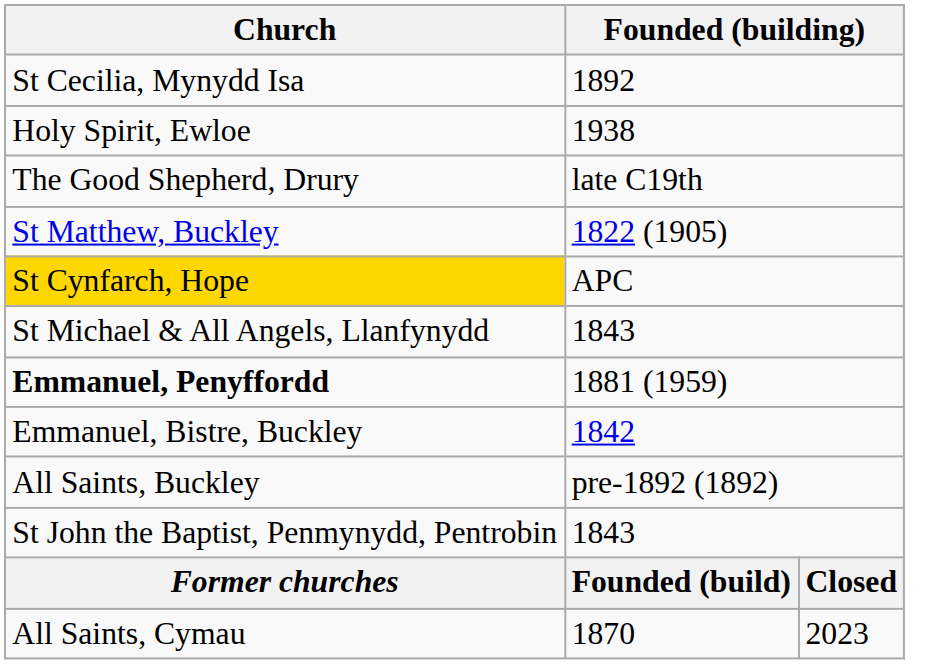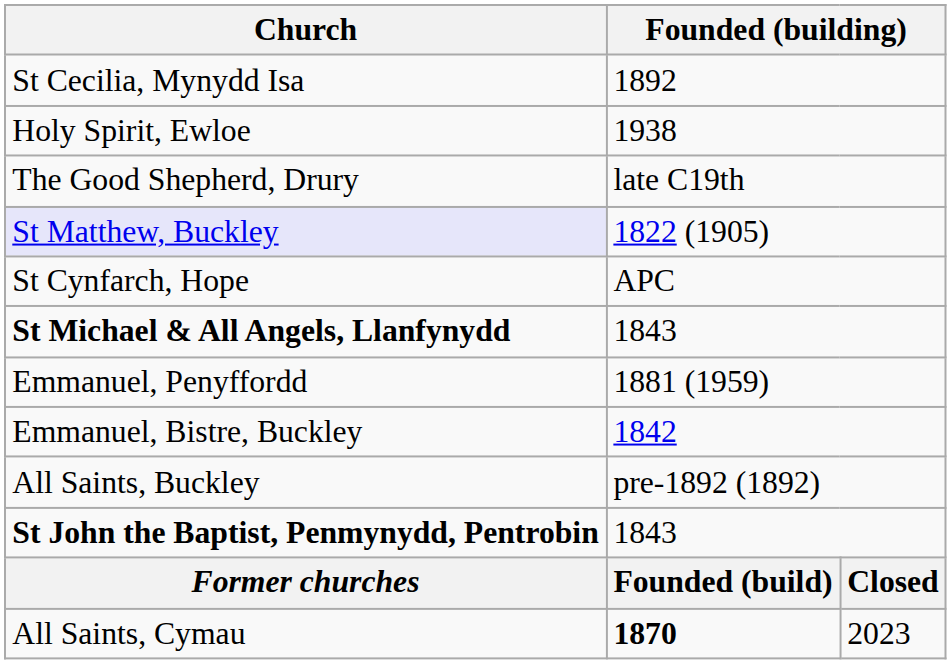St Matthew, Buckley | Church: no background -> lavender background
St Cynfarch, Hope | Church: gold background -> no background
St Michael & All Angels, Llanfynydd | Church: normal -> bold
Emmanuel, Penyffordd | Church: bold -> normal
St John the Baptist, Penmynydd, Pentrobin | Church: normal -> bold
All Saints, Cymau | column 2: normal -> bold
